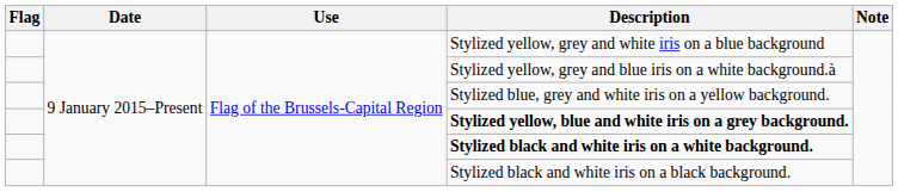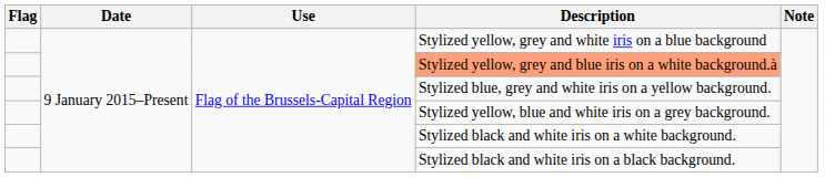Stylized yellow, grey and blue iris on a white background.à | Description: no background -> lightsalmon background
Stylized yellow, blue and white iris on a grey background. | Description: bold -> normal
Stylized black and white iris on a white background. | Description: bold -> normal
